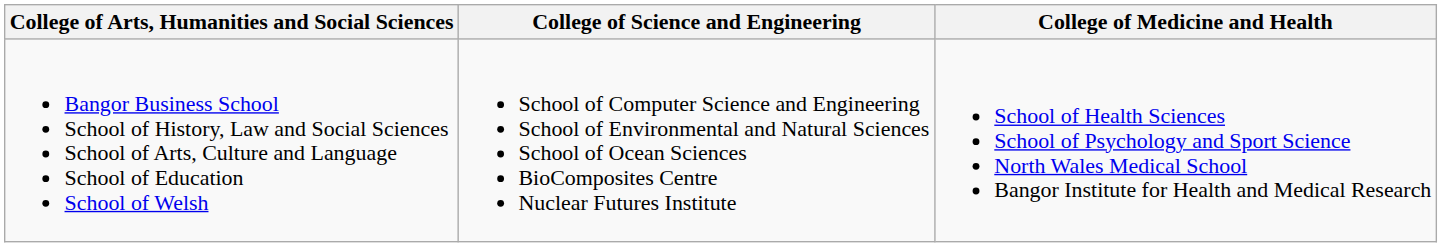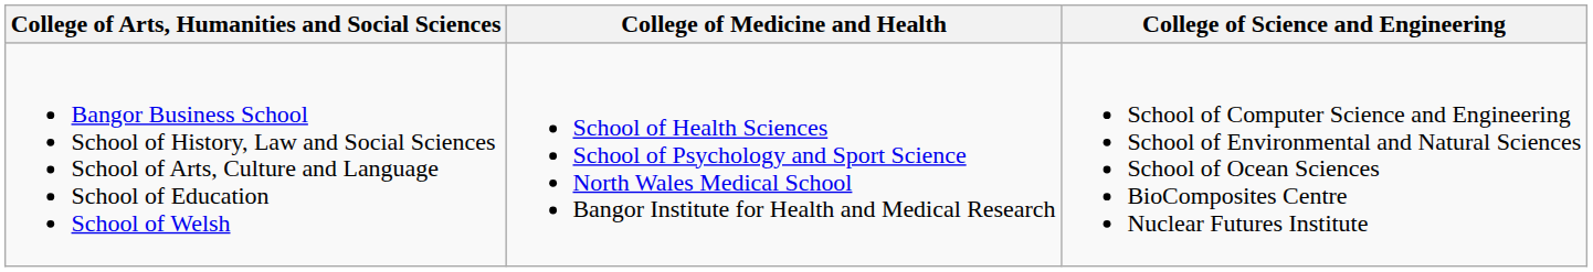columns swapped: College of Science and Engineering <-> College of Medicine and Health
